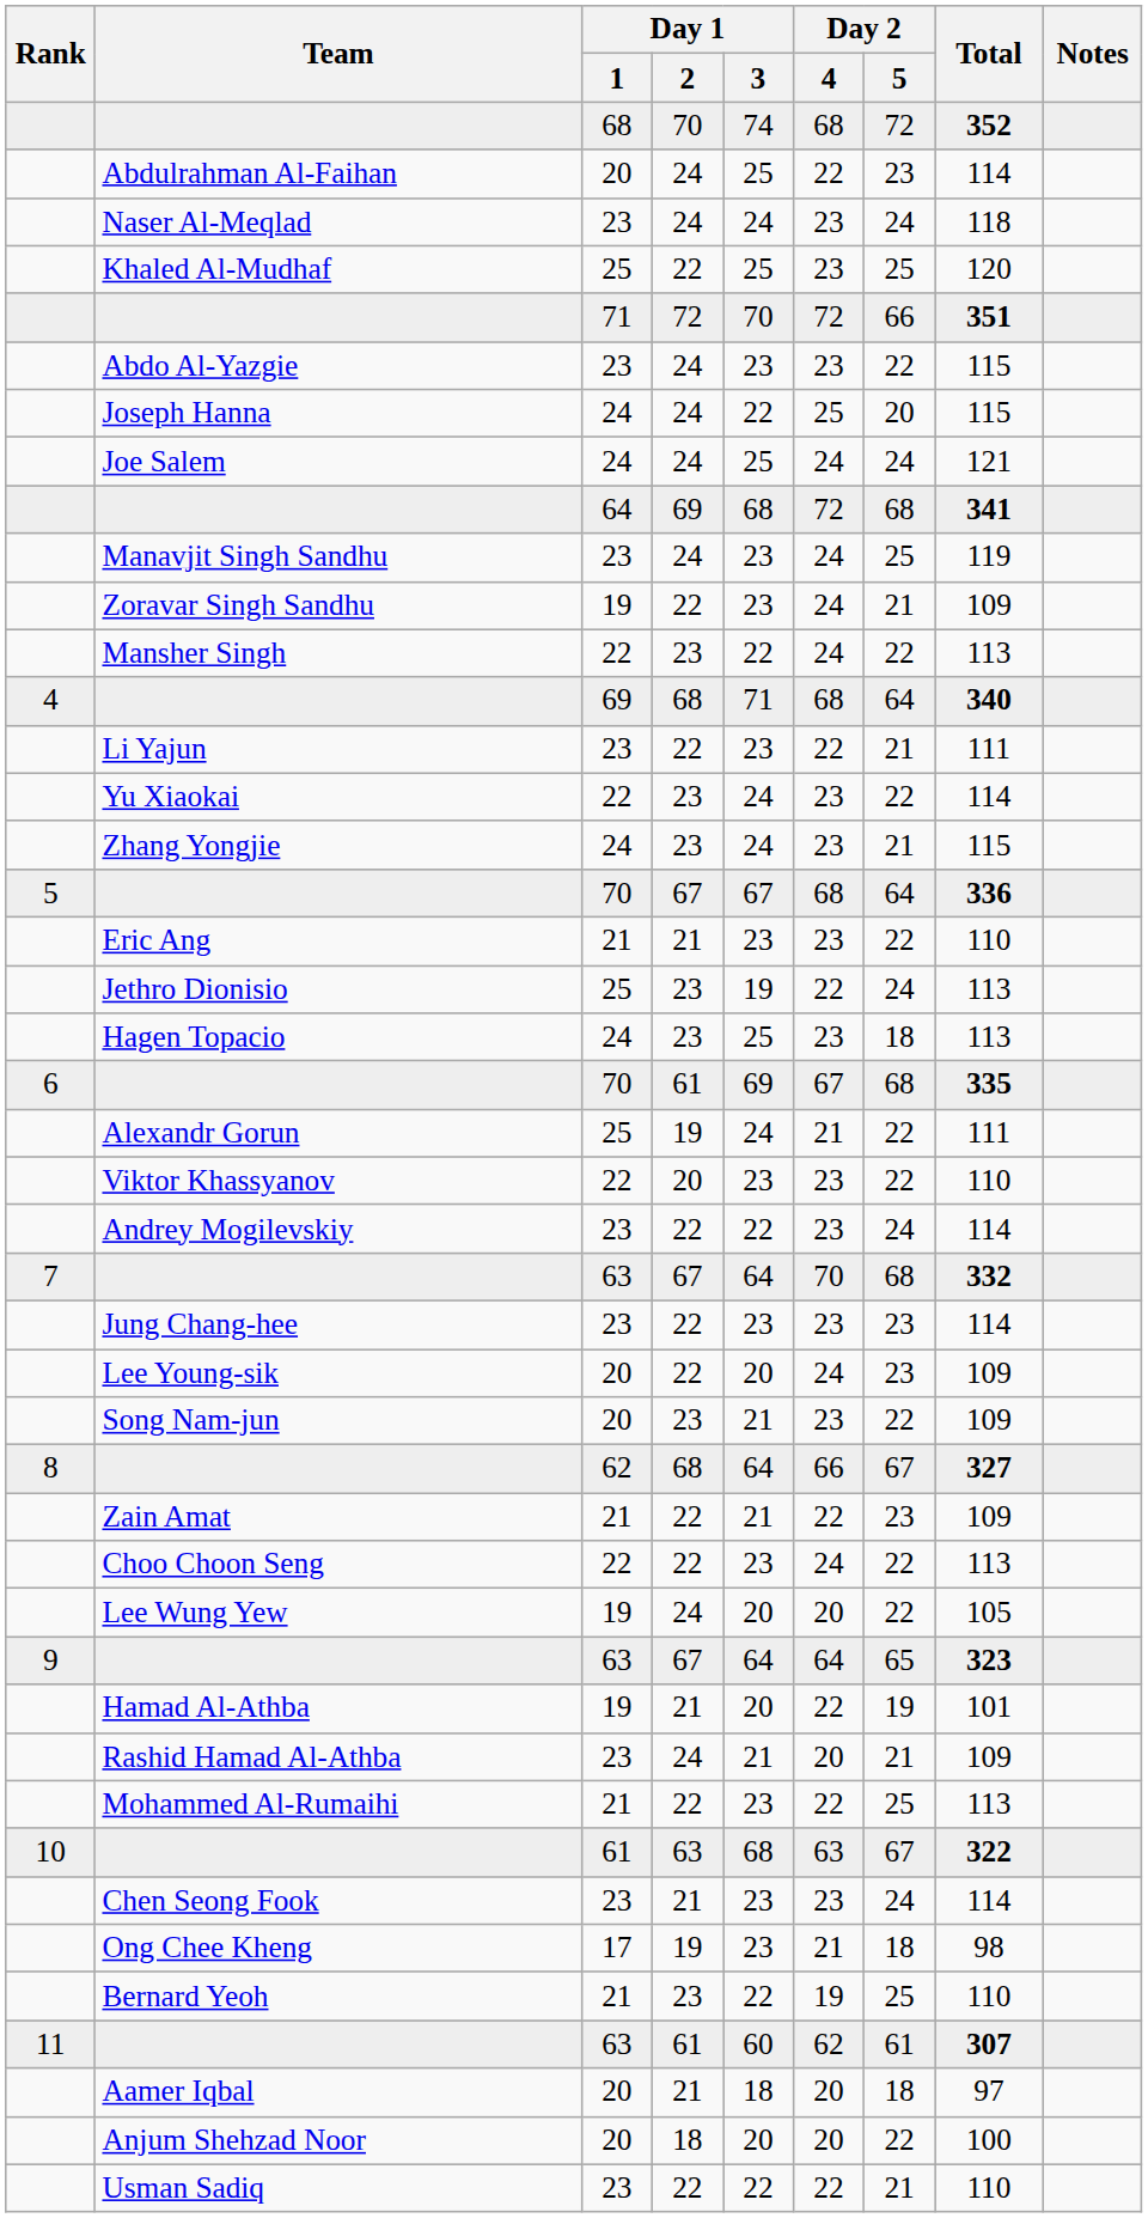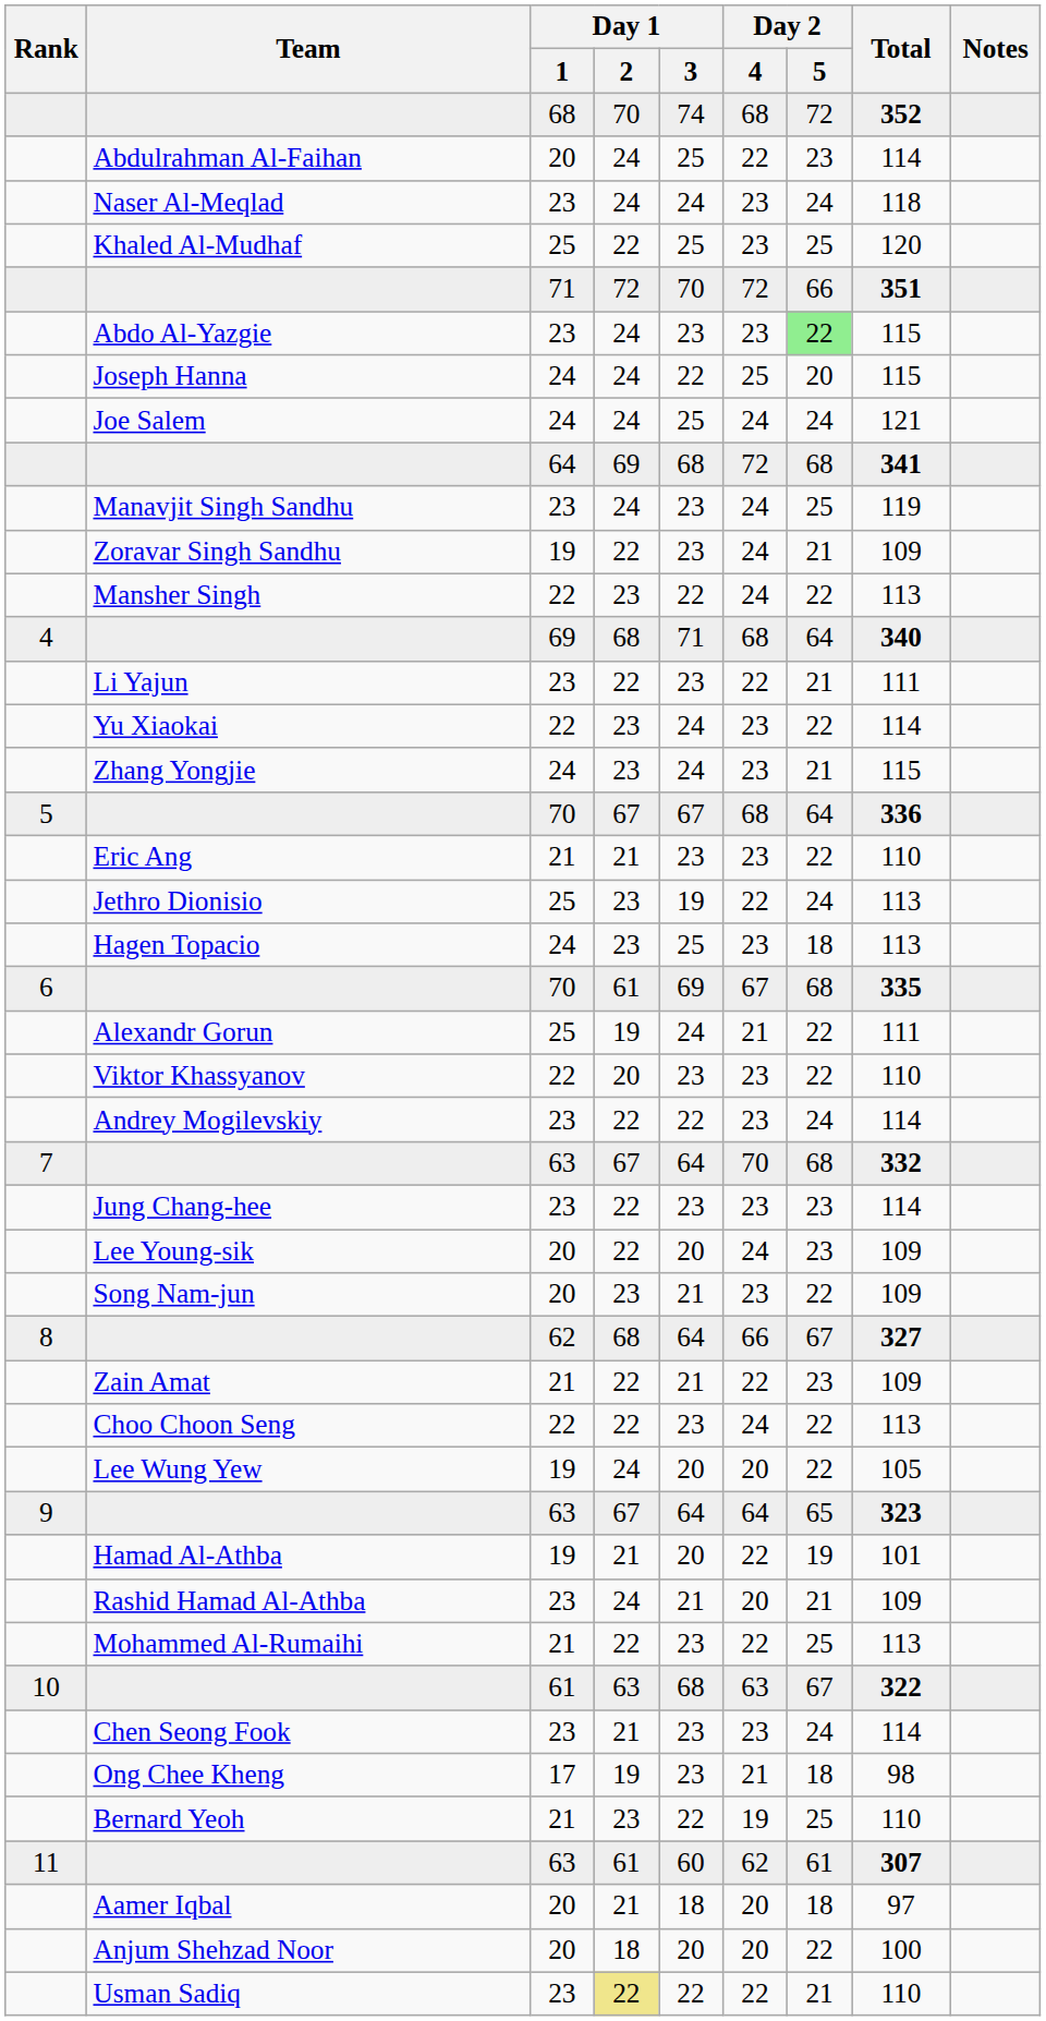Abdo Al-Yazgie | Day 2 / 5: no background -> lightgreen background
Usman Sadiq | Day 1 / 2: no background -> khaki background
